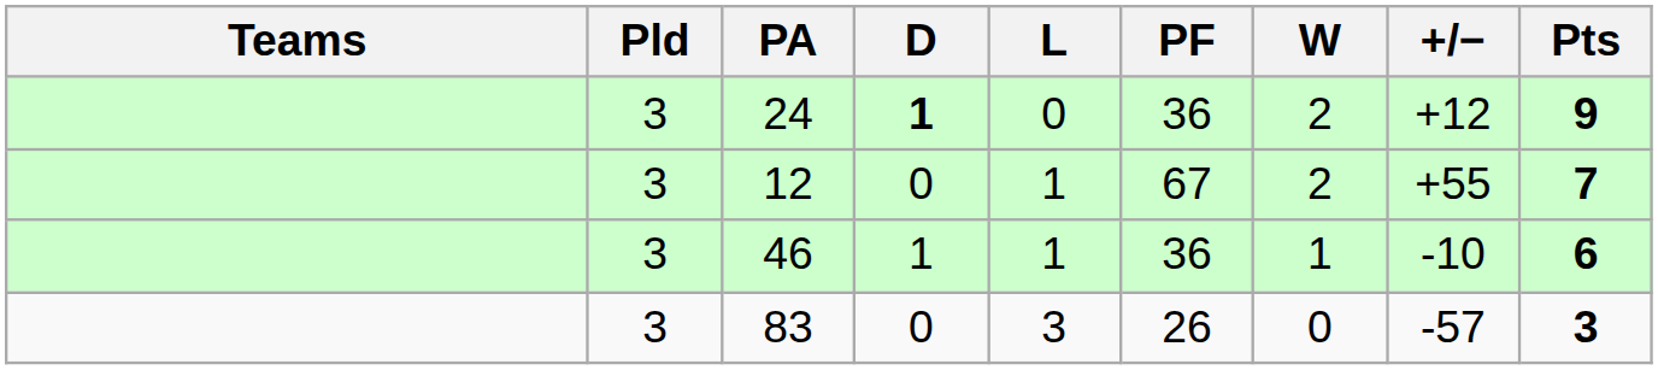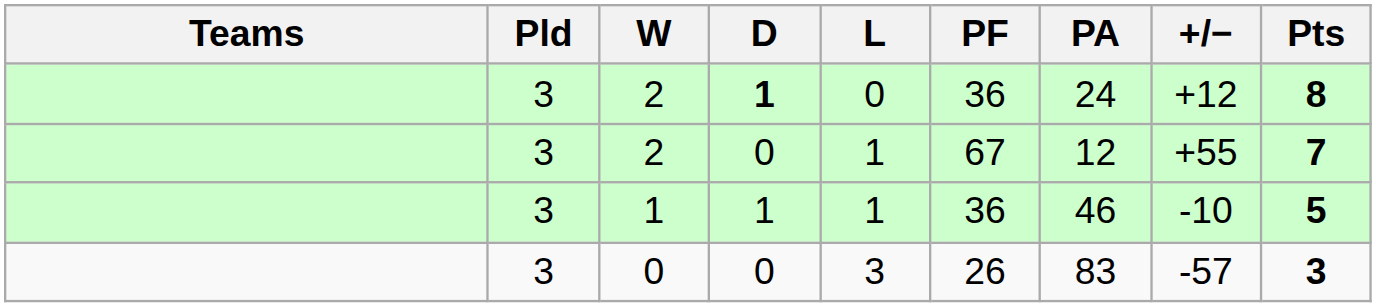columns swapped: W <-> PA
row 2 | Pts: 9 -> 8
row 4 | Pts: 6 -> 5
